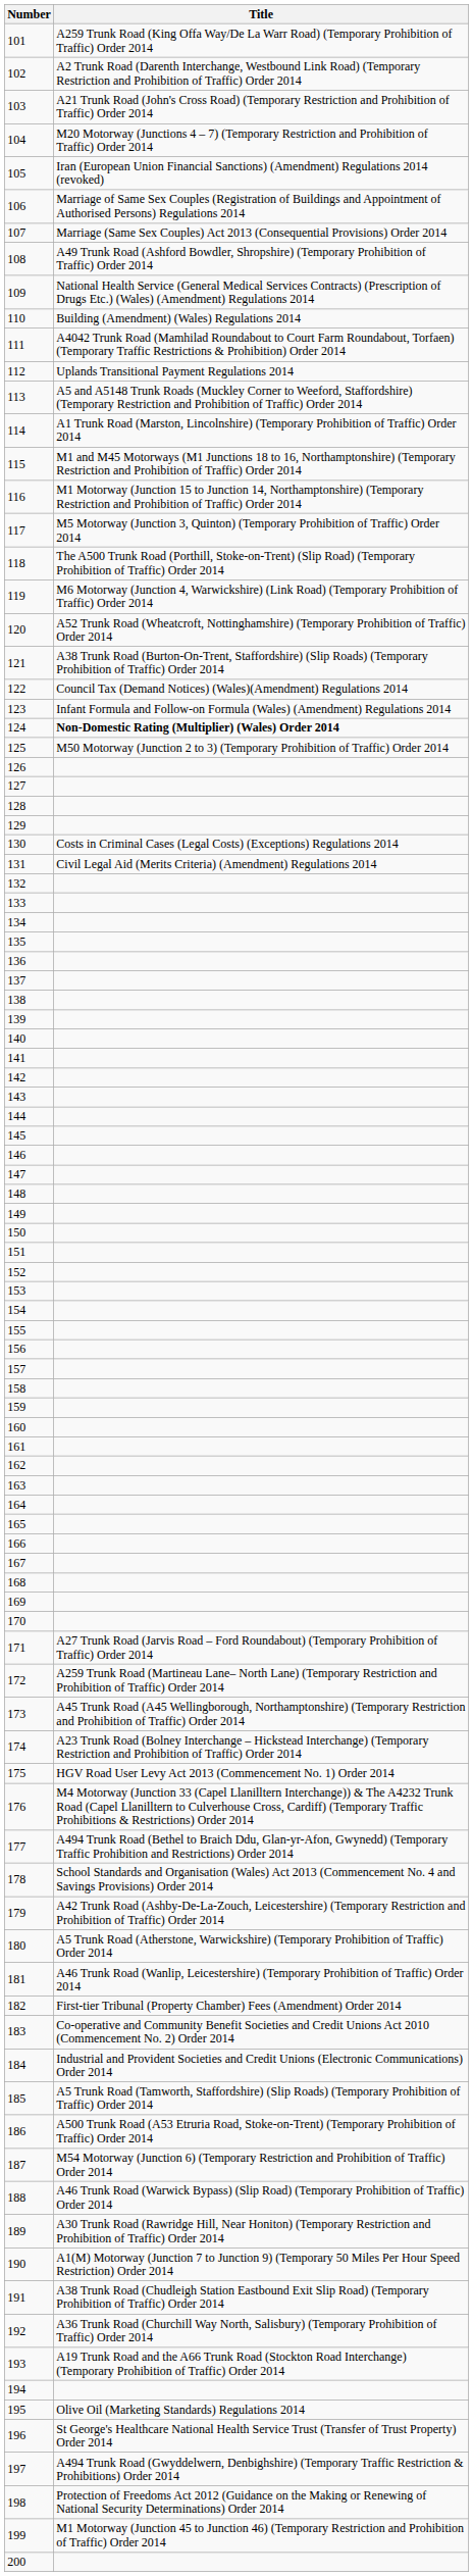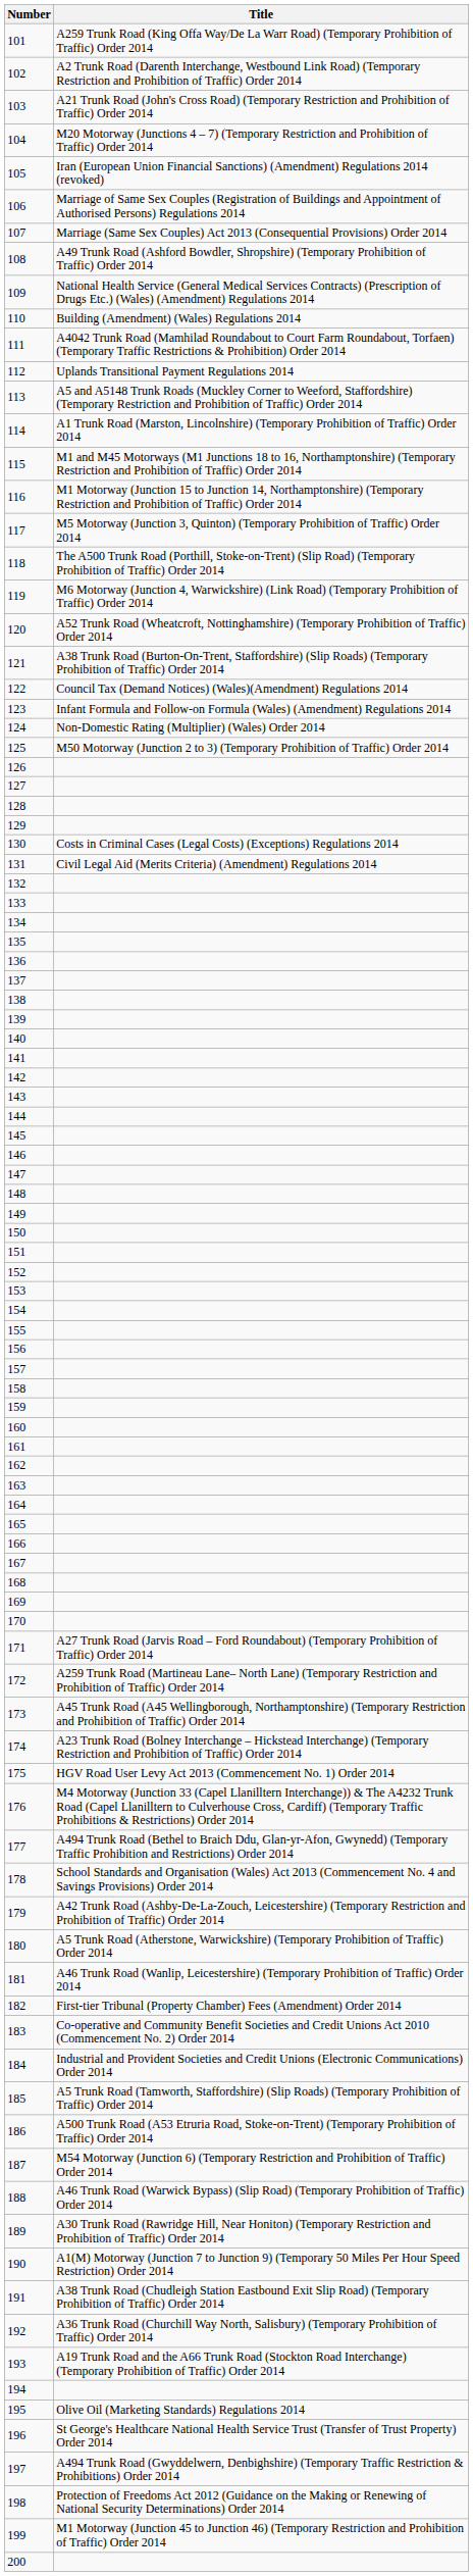124 | Title: bold -> normal
